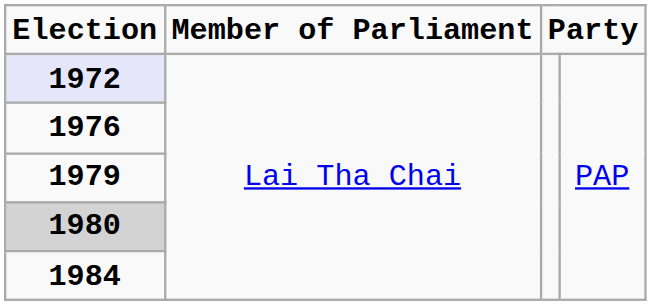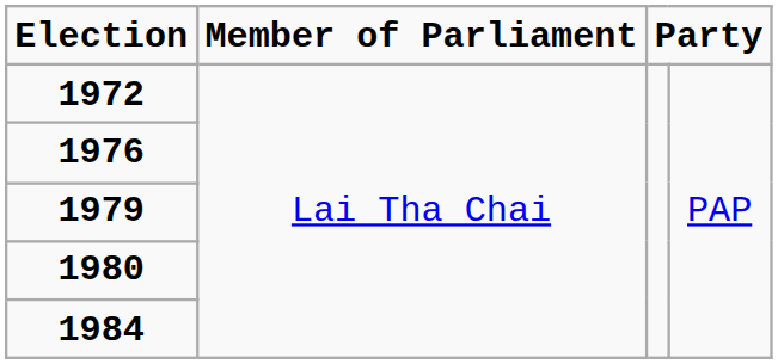1972 | Election: lavender background -> no background
1980 | Election: lightgrey background -> no background
